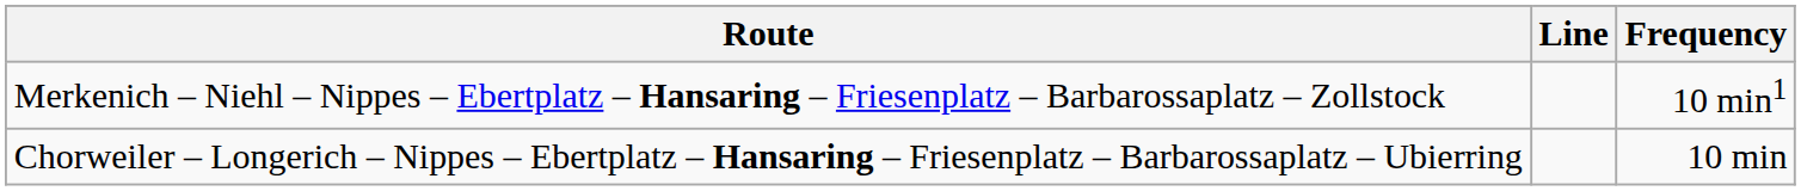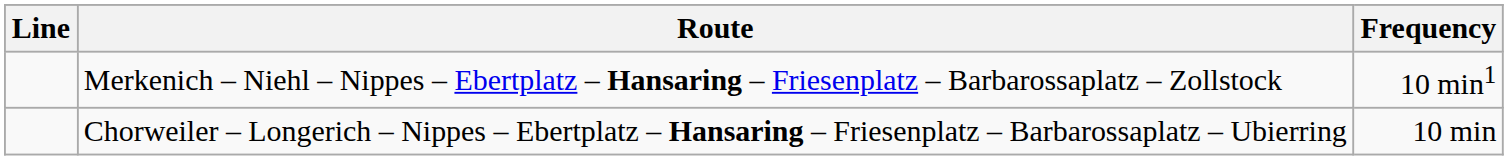columns swapped: Line <-> Route
